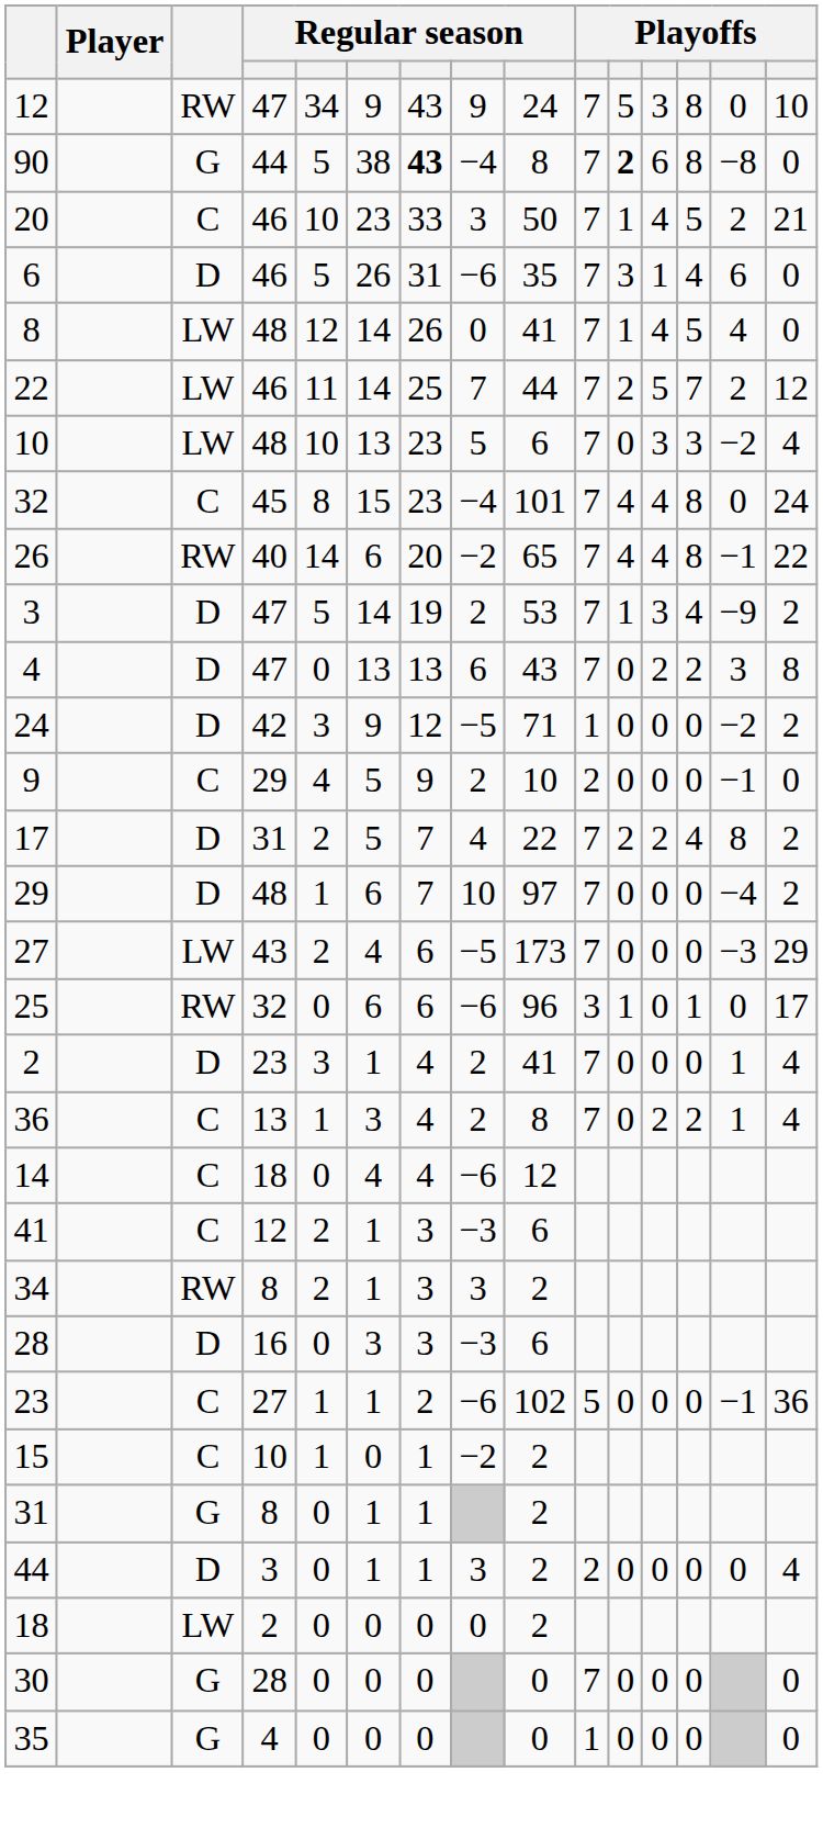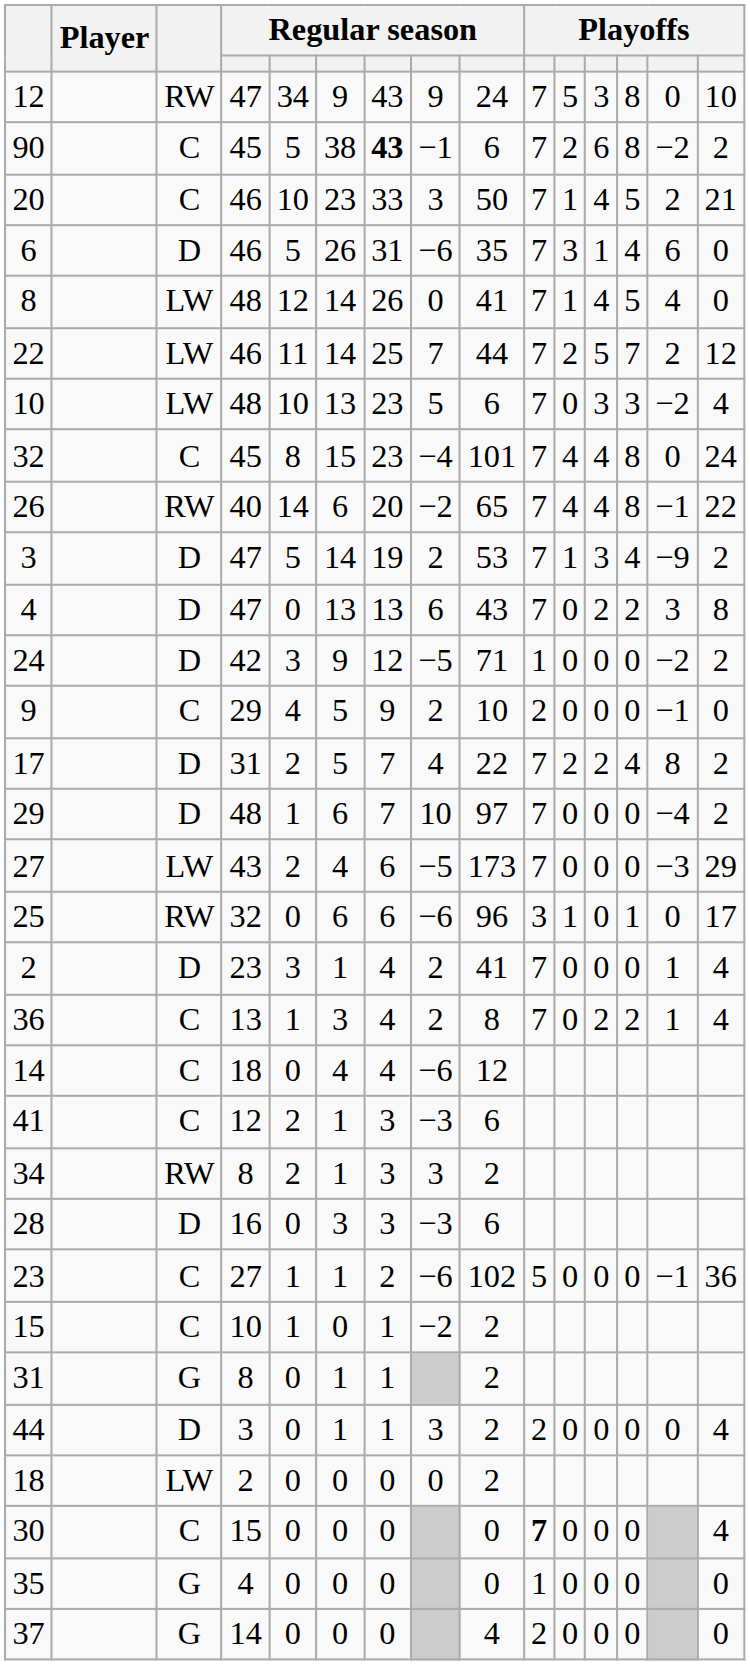90 | column 3: G -> C
90 | column 4: 44 -> 45
90 | column 8: −4 -> −1
90 | column 9: 8 -> 6
90 | column 11: bold -> normal
90 | column 14: −8 -> −2
90 | column 15: 0 -> 2
30 | column 3: G -> C
30 | column 4: 28 -> 15
30 | column 10: normal -> bold
30 | column 15: 0 -> 4
+ row: 37 | G | 14 | 0 | 0 | 0 | 4 | 2 | 0 | 0 | 0 | 0
